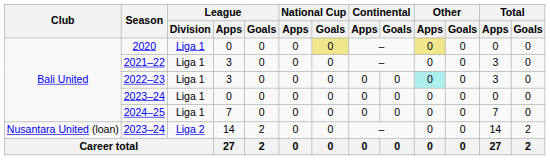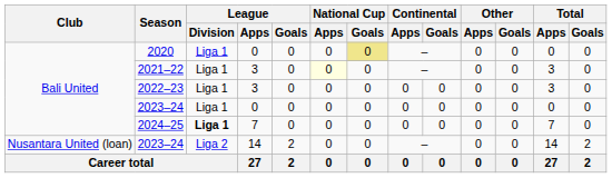2020 | Other / Apps: khaki background -> no background
2021–22 | National Cup / Apps: no background -> lightyellow background
2022–23 | Other / Apps: paleturquoise background -> no background
2024–25 | League / Division: normal -> bold
